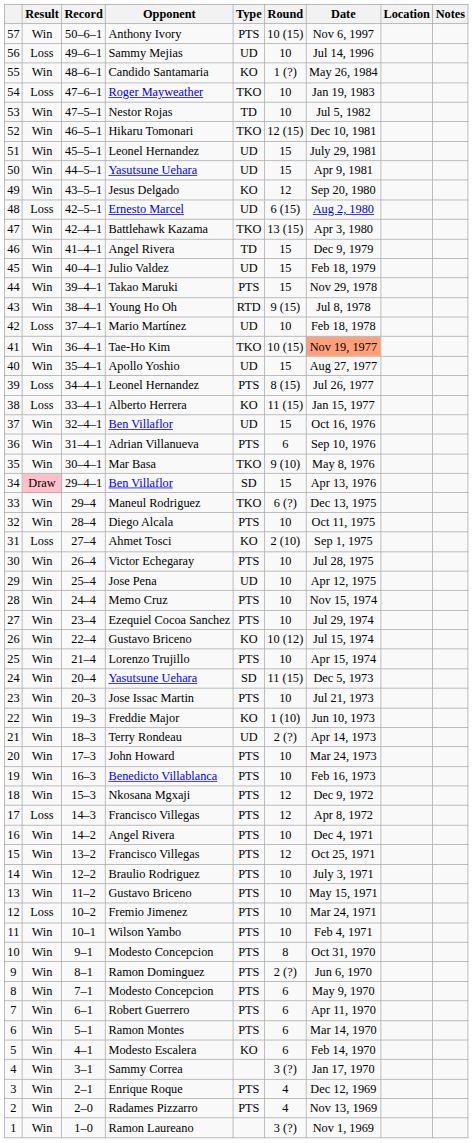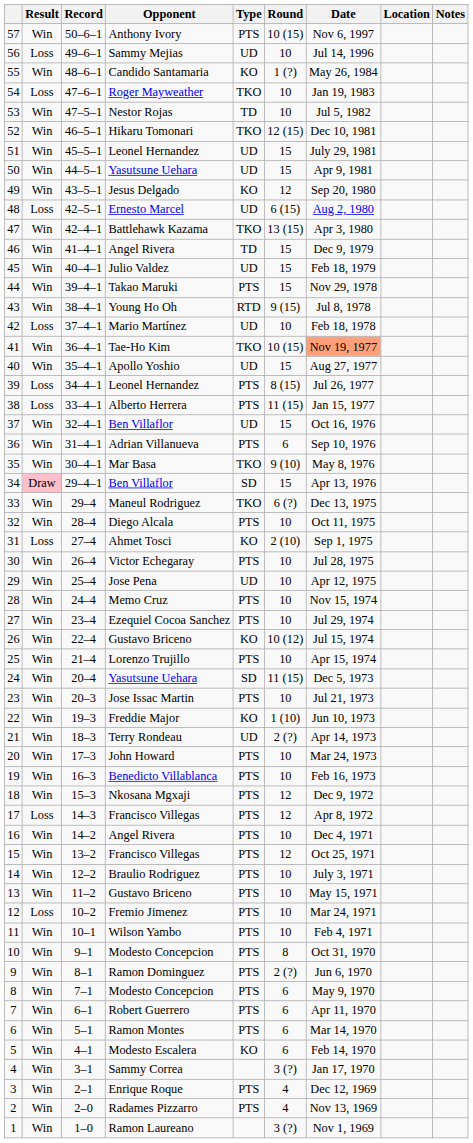38 | Type: KO -> PTS
